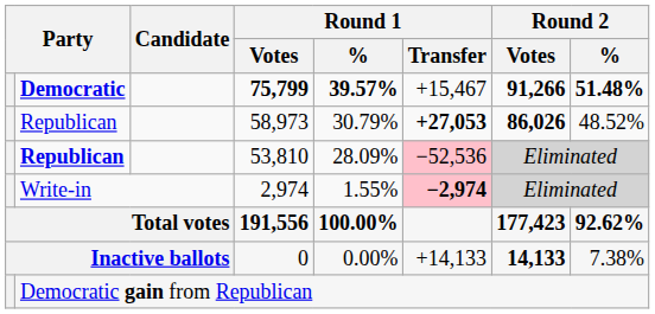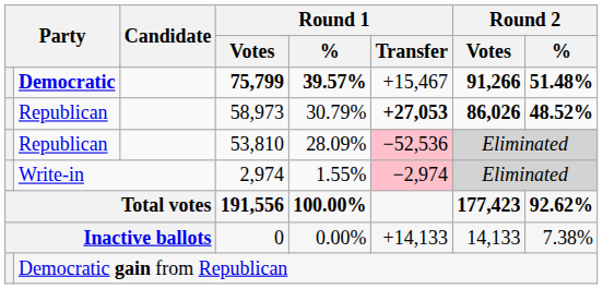58,973 | Round 2 / %: normal -> bold
53,810 | column 2: bold -> normal
2,974 | Round 1 / Transfer: bold -> normal
0 | Round 2 / Votes: bold -> normal
